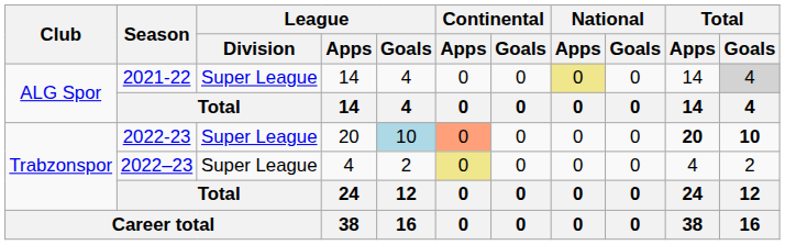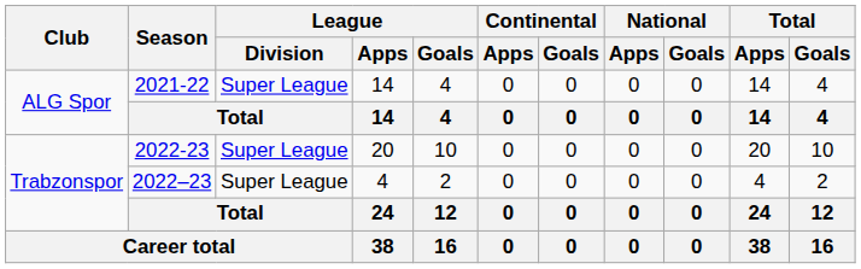2021-22 | National / Apps: khaki background -> no background
2021-22 | Total / Goals: lightgrey background -> no background
2022-23 | League / Goals: lightblue background -> no background
2022-23 | Continental / Apps: lightsalmon background -> no background
2022-23 | Total / Apps: bold -> normal
2022-23 | Total / Goals: bold -> normal
2022–23 | Continental / Apps: khaki background -> no background
